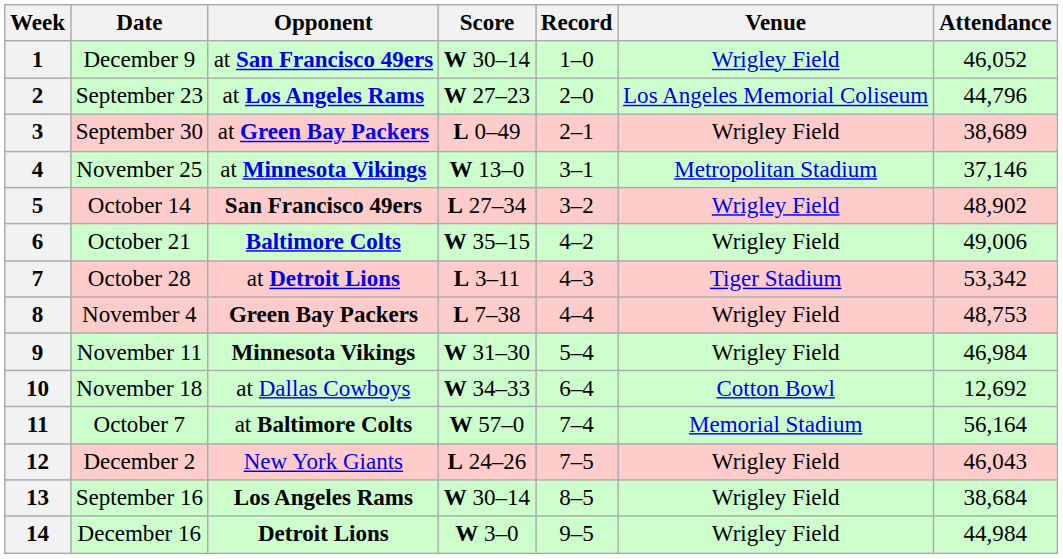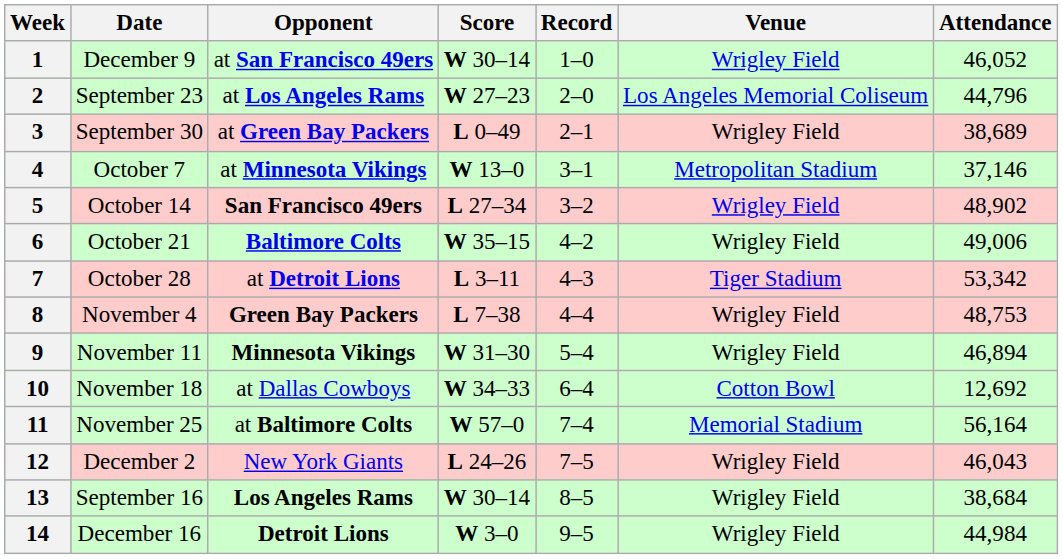4 | Date: November 25 -> October 7
9 | Attendance: 46,984 -> 46,894
11 | Date: October 7 -> November 25
